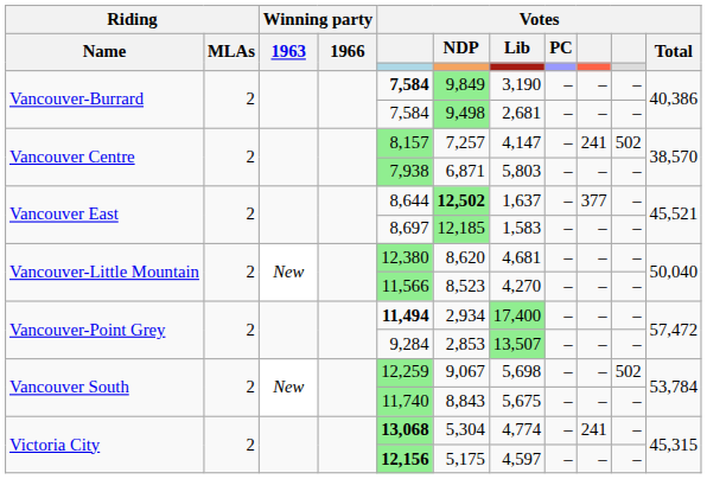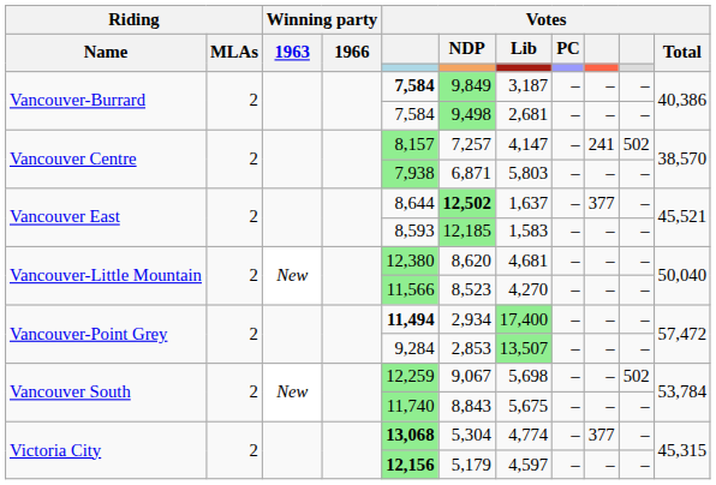row 4 | Votes / Lib: 3,190 -> 3,187
row 9 | column 5: 8,697 -> 8,593
row 16 | column 9: 241 -> 377
row 17 | Votes / NDP: 5,175 -> 5,179
